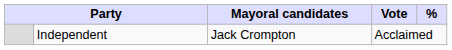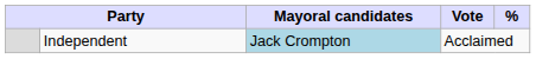Independent | Mayoral candidates: no background -> lightblue background
